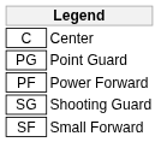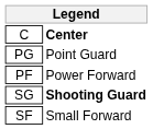C | column 2: normal -> bold
SG | column 2: normal -> bold
